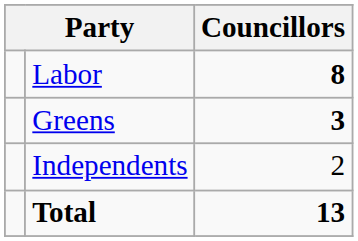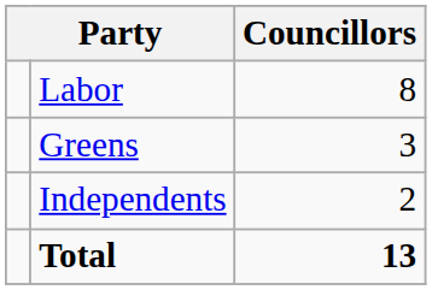Labor | Councillors: bold -> normal
Greens | Councillors: bold -> normal
